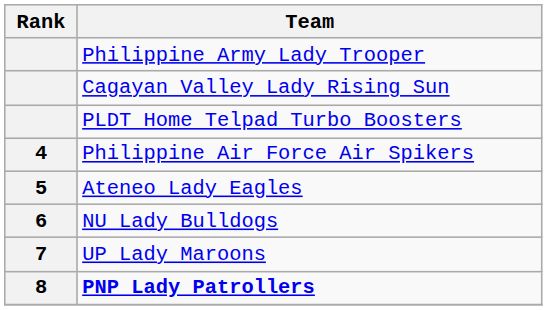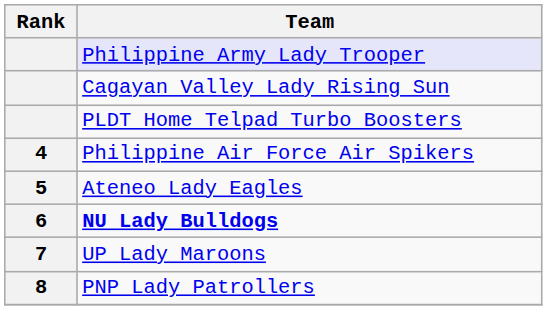Philippine Army Lady Trooper | Team: no background -> lavender background
NU Lady Bulldogs | Team: normal -> bold
PNP Lady Patrollers | Team: bold -> normal
